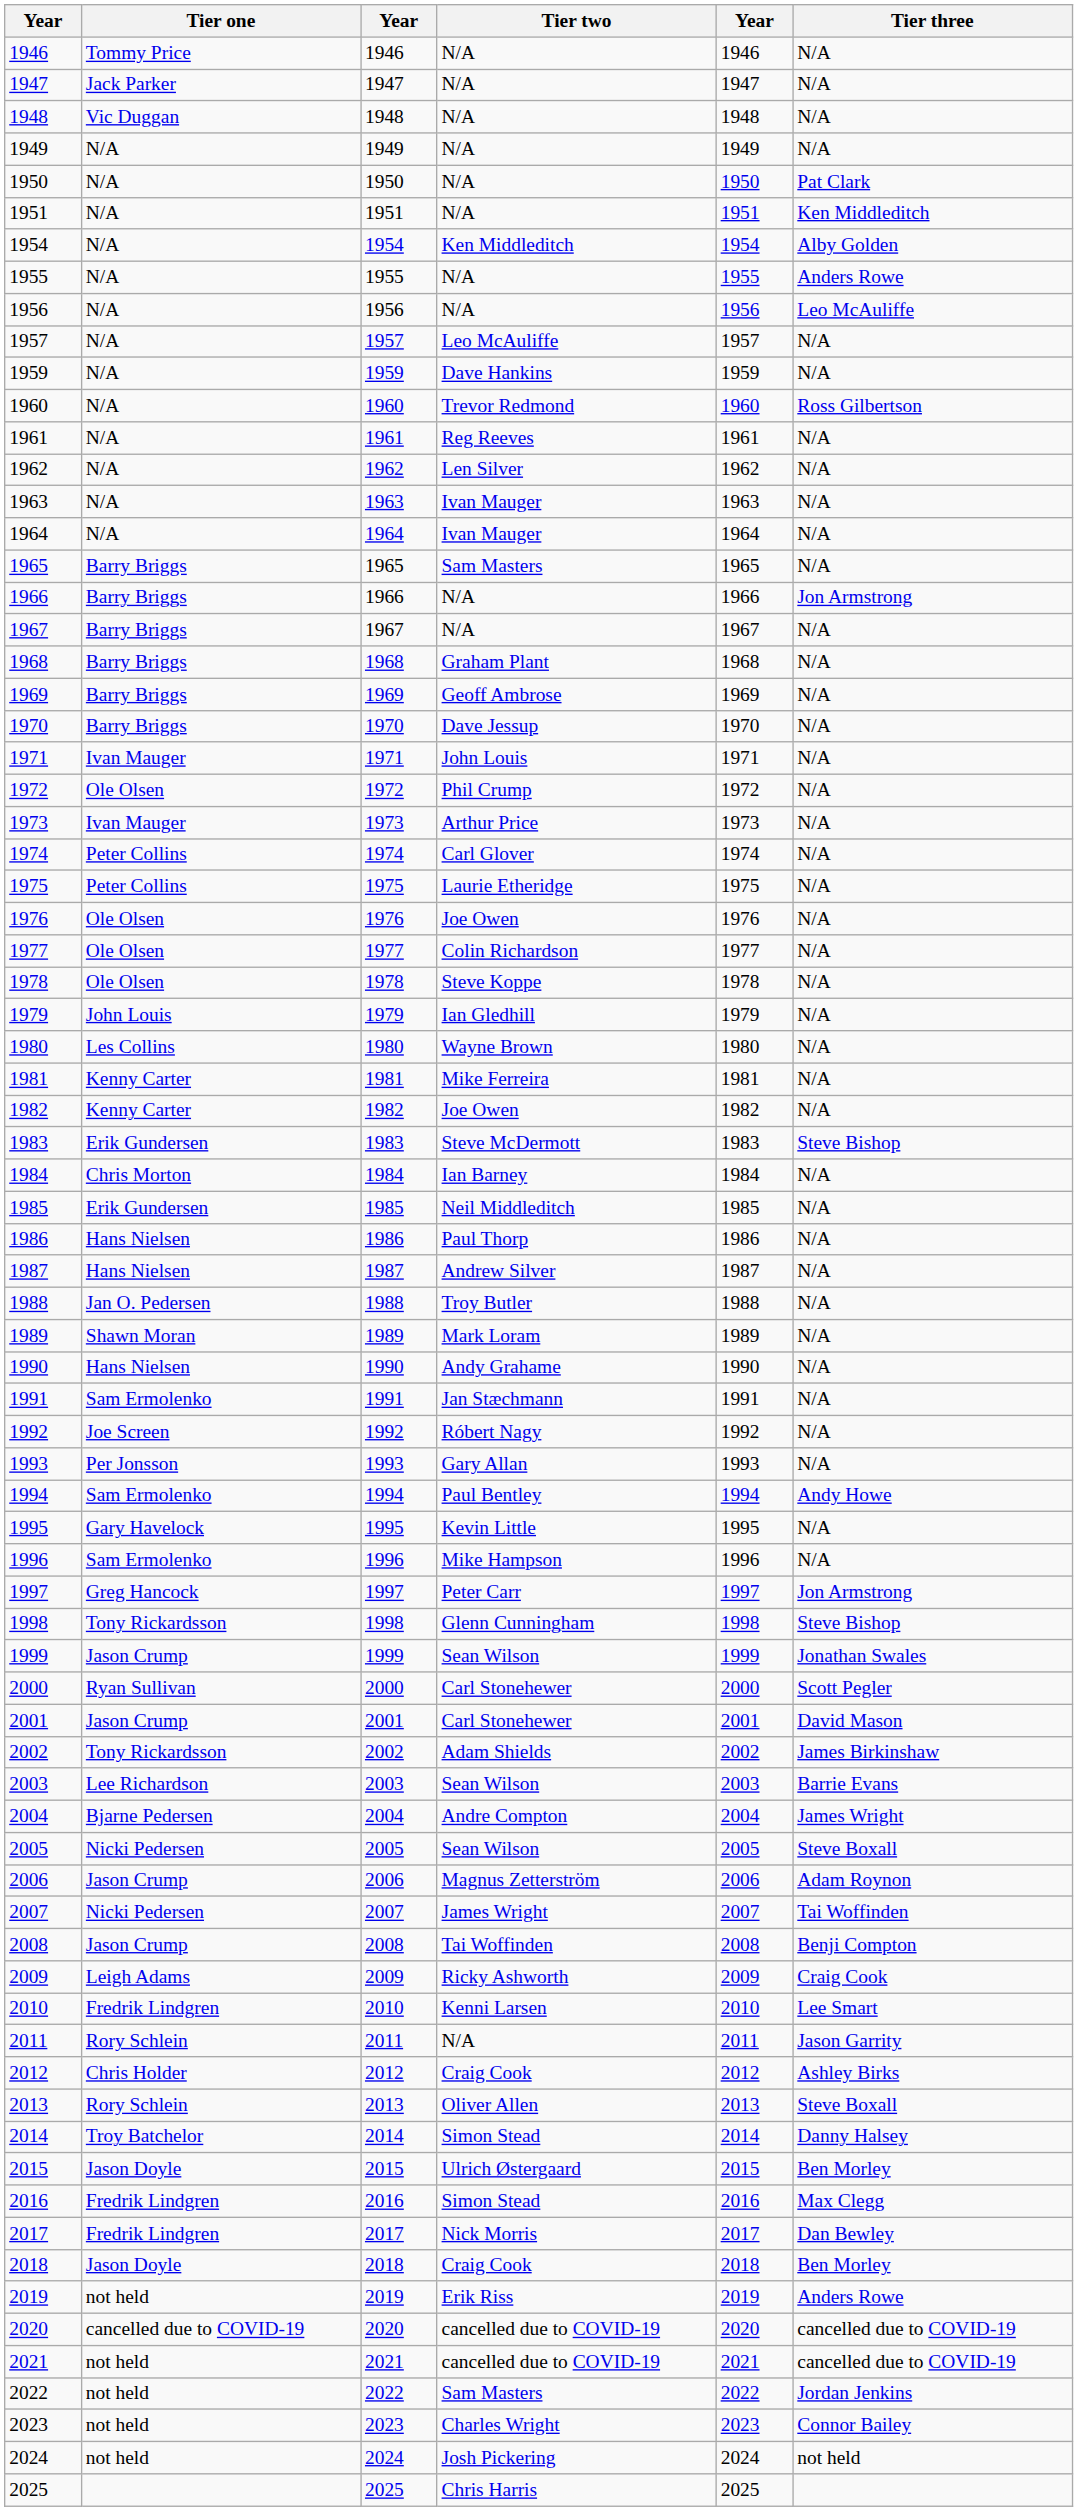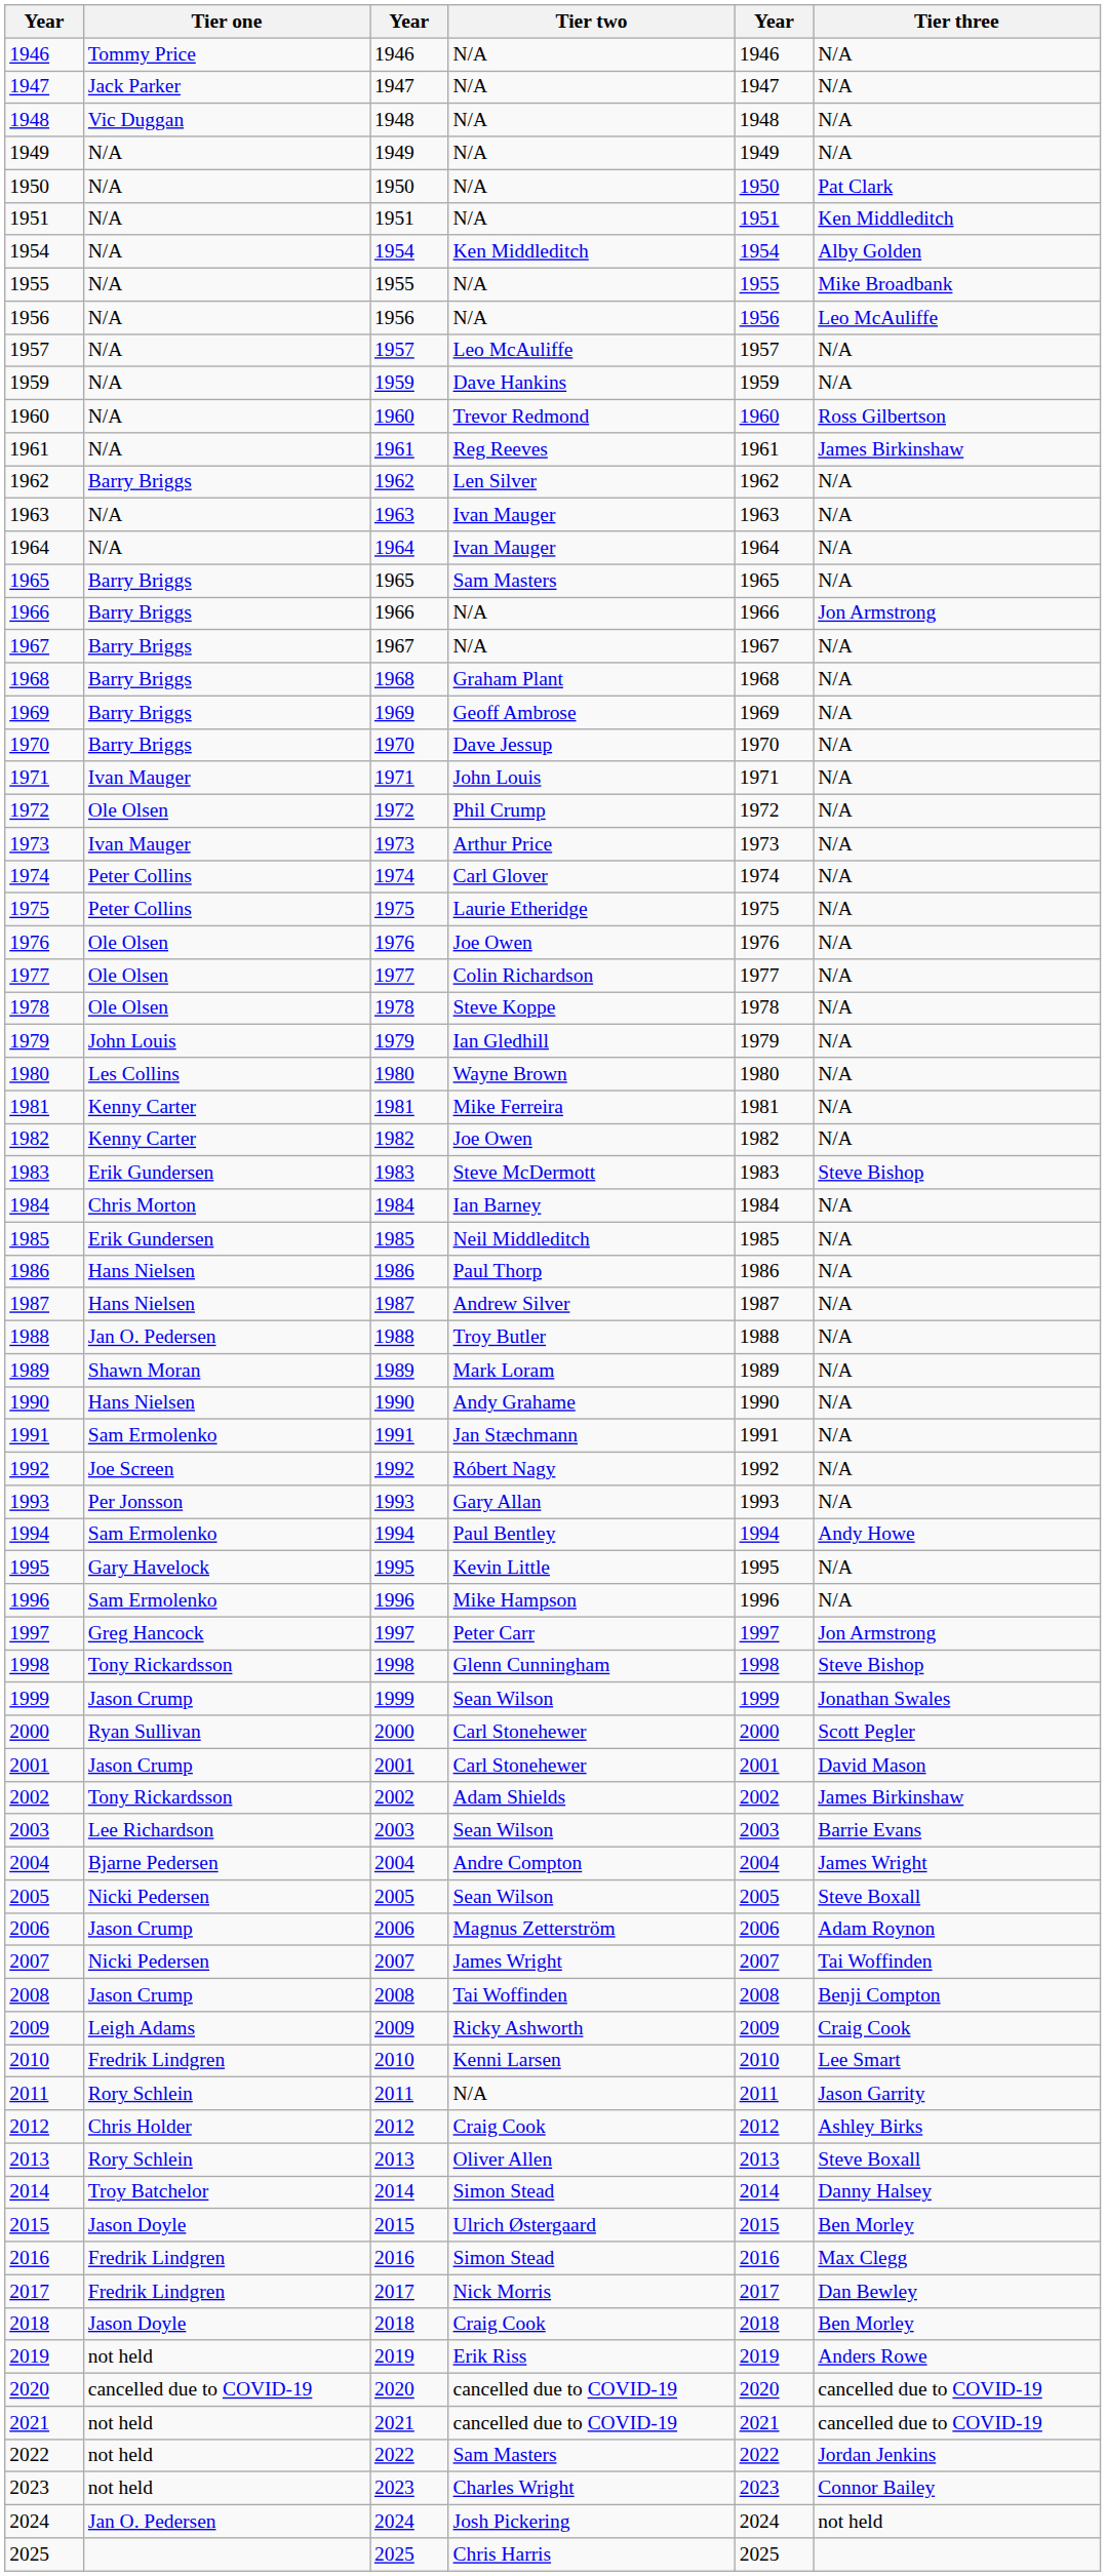row 9 | Tier three: Anders Rowe -> Mike Broadbank
row 14 | Tier three: N/A -> James Birkinshaw
row 15 | Tier one: N/A -> Barry Briggs
row 77 | Tier one: not held -> Jan O. Pedersen
